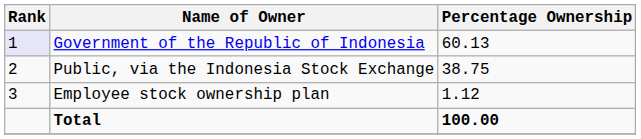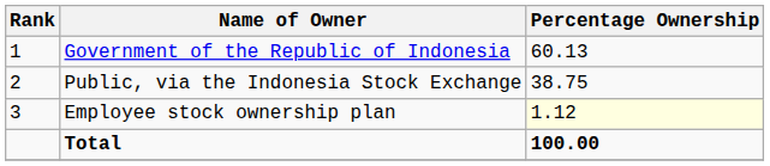Government of the Republic of Indonesia | Rank: lavender background -> no background
Employee stock ownership plan | Percentage Ownership: no background -> lightyellow background
